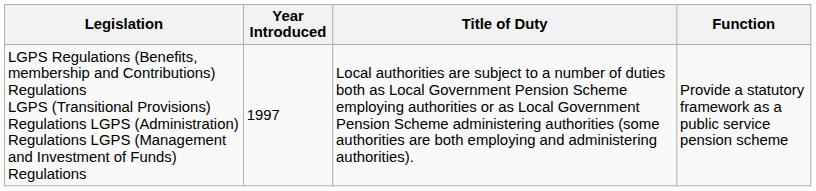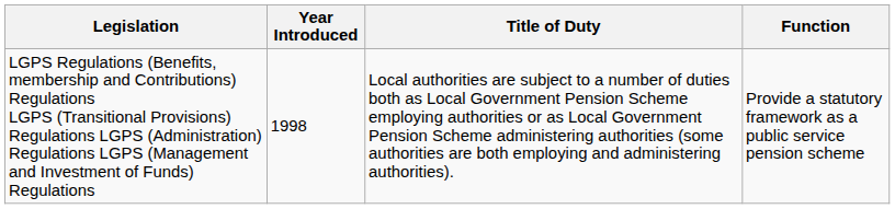row 2 | Year Introduced: 1997 -> 1998
